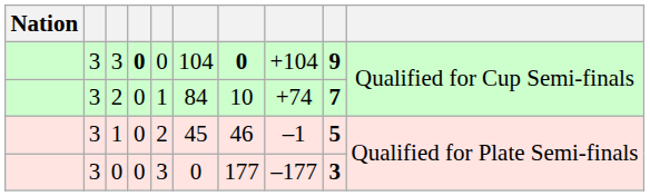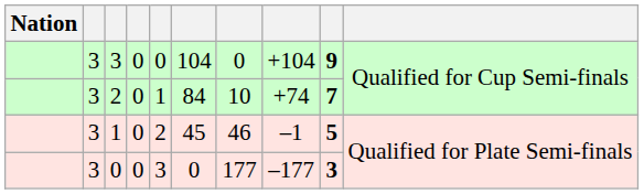row 2 | column 4: bold -> normal
row 2 | column 7: bold -> normal
